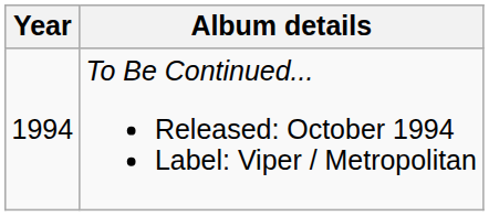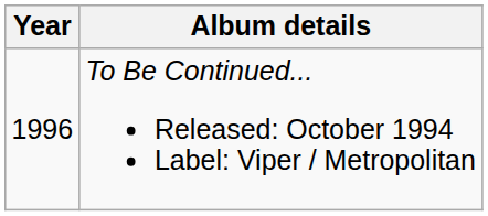row 2 | Year: 1994 -> 1996
